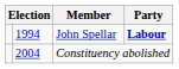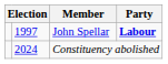John Spellar | column 2: 1994 -> 1997
Constituency abolished | column 2: 2004 -> 2024
